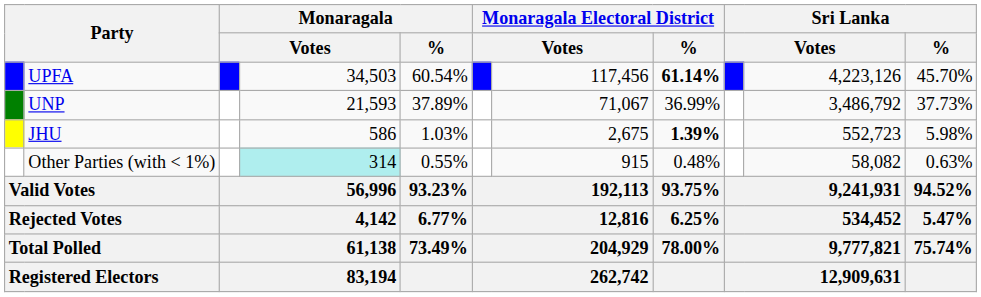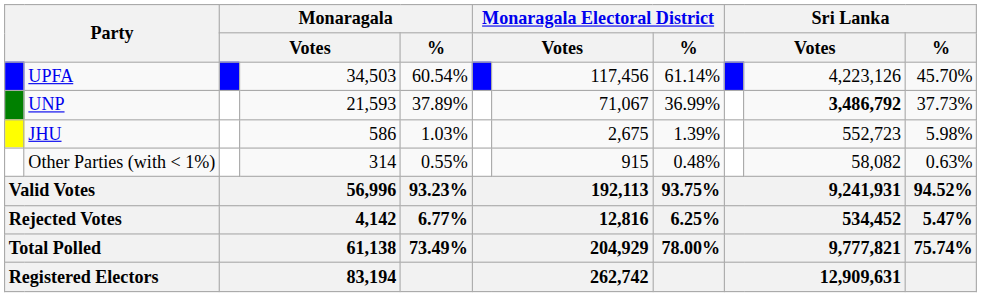UPFA | Monaragala Electoral District / %: bold -> normal
UNP | column 10: normal -> bold
JHU | Monaragala Electoral District / %: bold -> normal
Other Parties (with < 1%) | column 4: paleturquoise background -> no background
